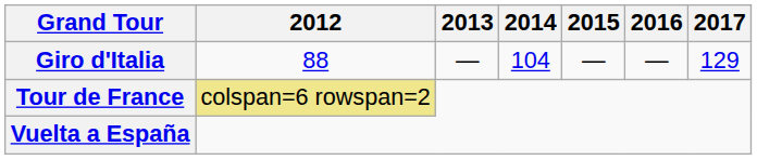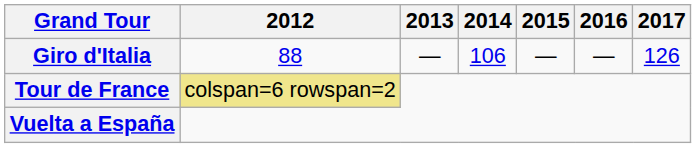Giro d'Italia | 2014: 104 -> 106
Giro d'Italia | 2017: 129 -> 126
